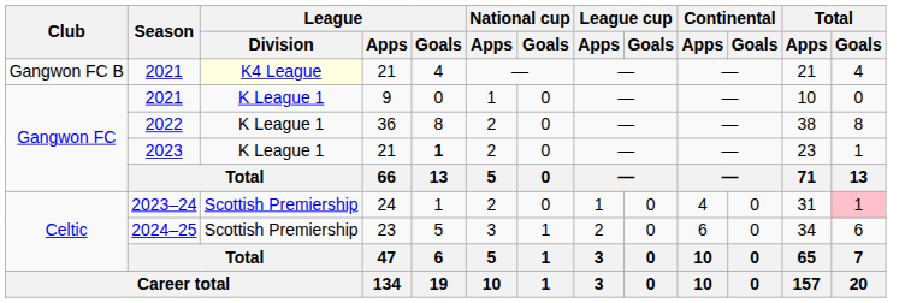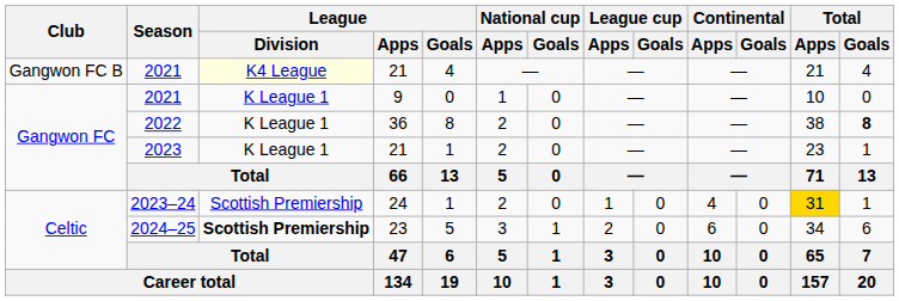2022 | Total / Goals: normal -> bold
2023 | League / Goals: bold -> normal
2023–24 | Total / Apps: no background -> gold background
2023–24 | Total / Goals: pink background -> no background
2024–25 | League / Division: normal -> bold
